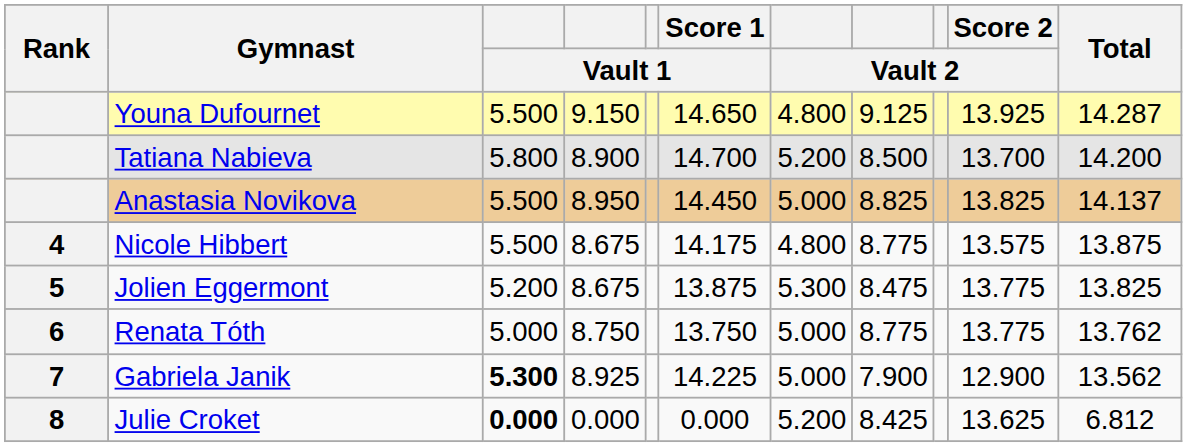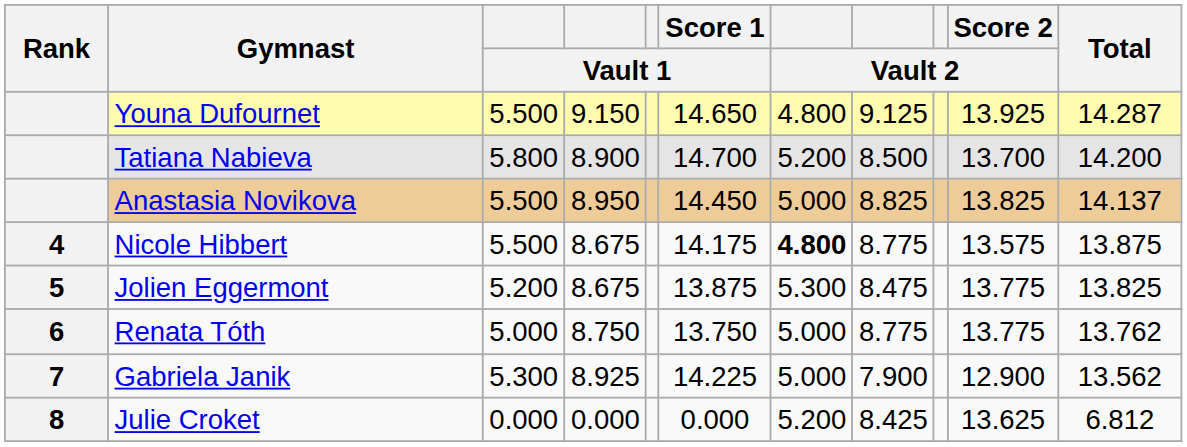Nicole Hibbert | column 7: normal -> bold
Gabriela Janik | column 3: bold -> normal
Julie Croket | column 3: bold -> normal
